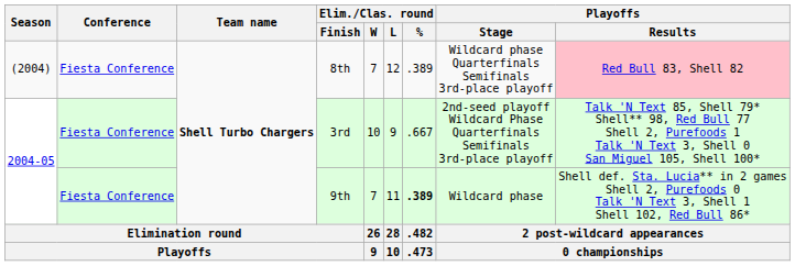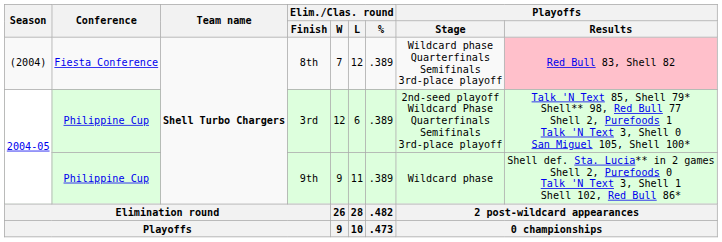3rd | Conference: Fiesta Conference -> Philippine Cup
3rd | Elim./Clas. round / W: 10 -> 12
3rd | Elim./Clas. round / L: 9 -> 6
3rd | Elim./Clas. round / %: .667 -> .389
9th | Conference: Fiesta Conference -> Philippine Cup
9th | Elim./Clas. round / W: 7 -> 9
9th | Elim./Clas. round / %: bold -> normal
